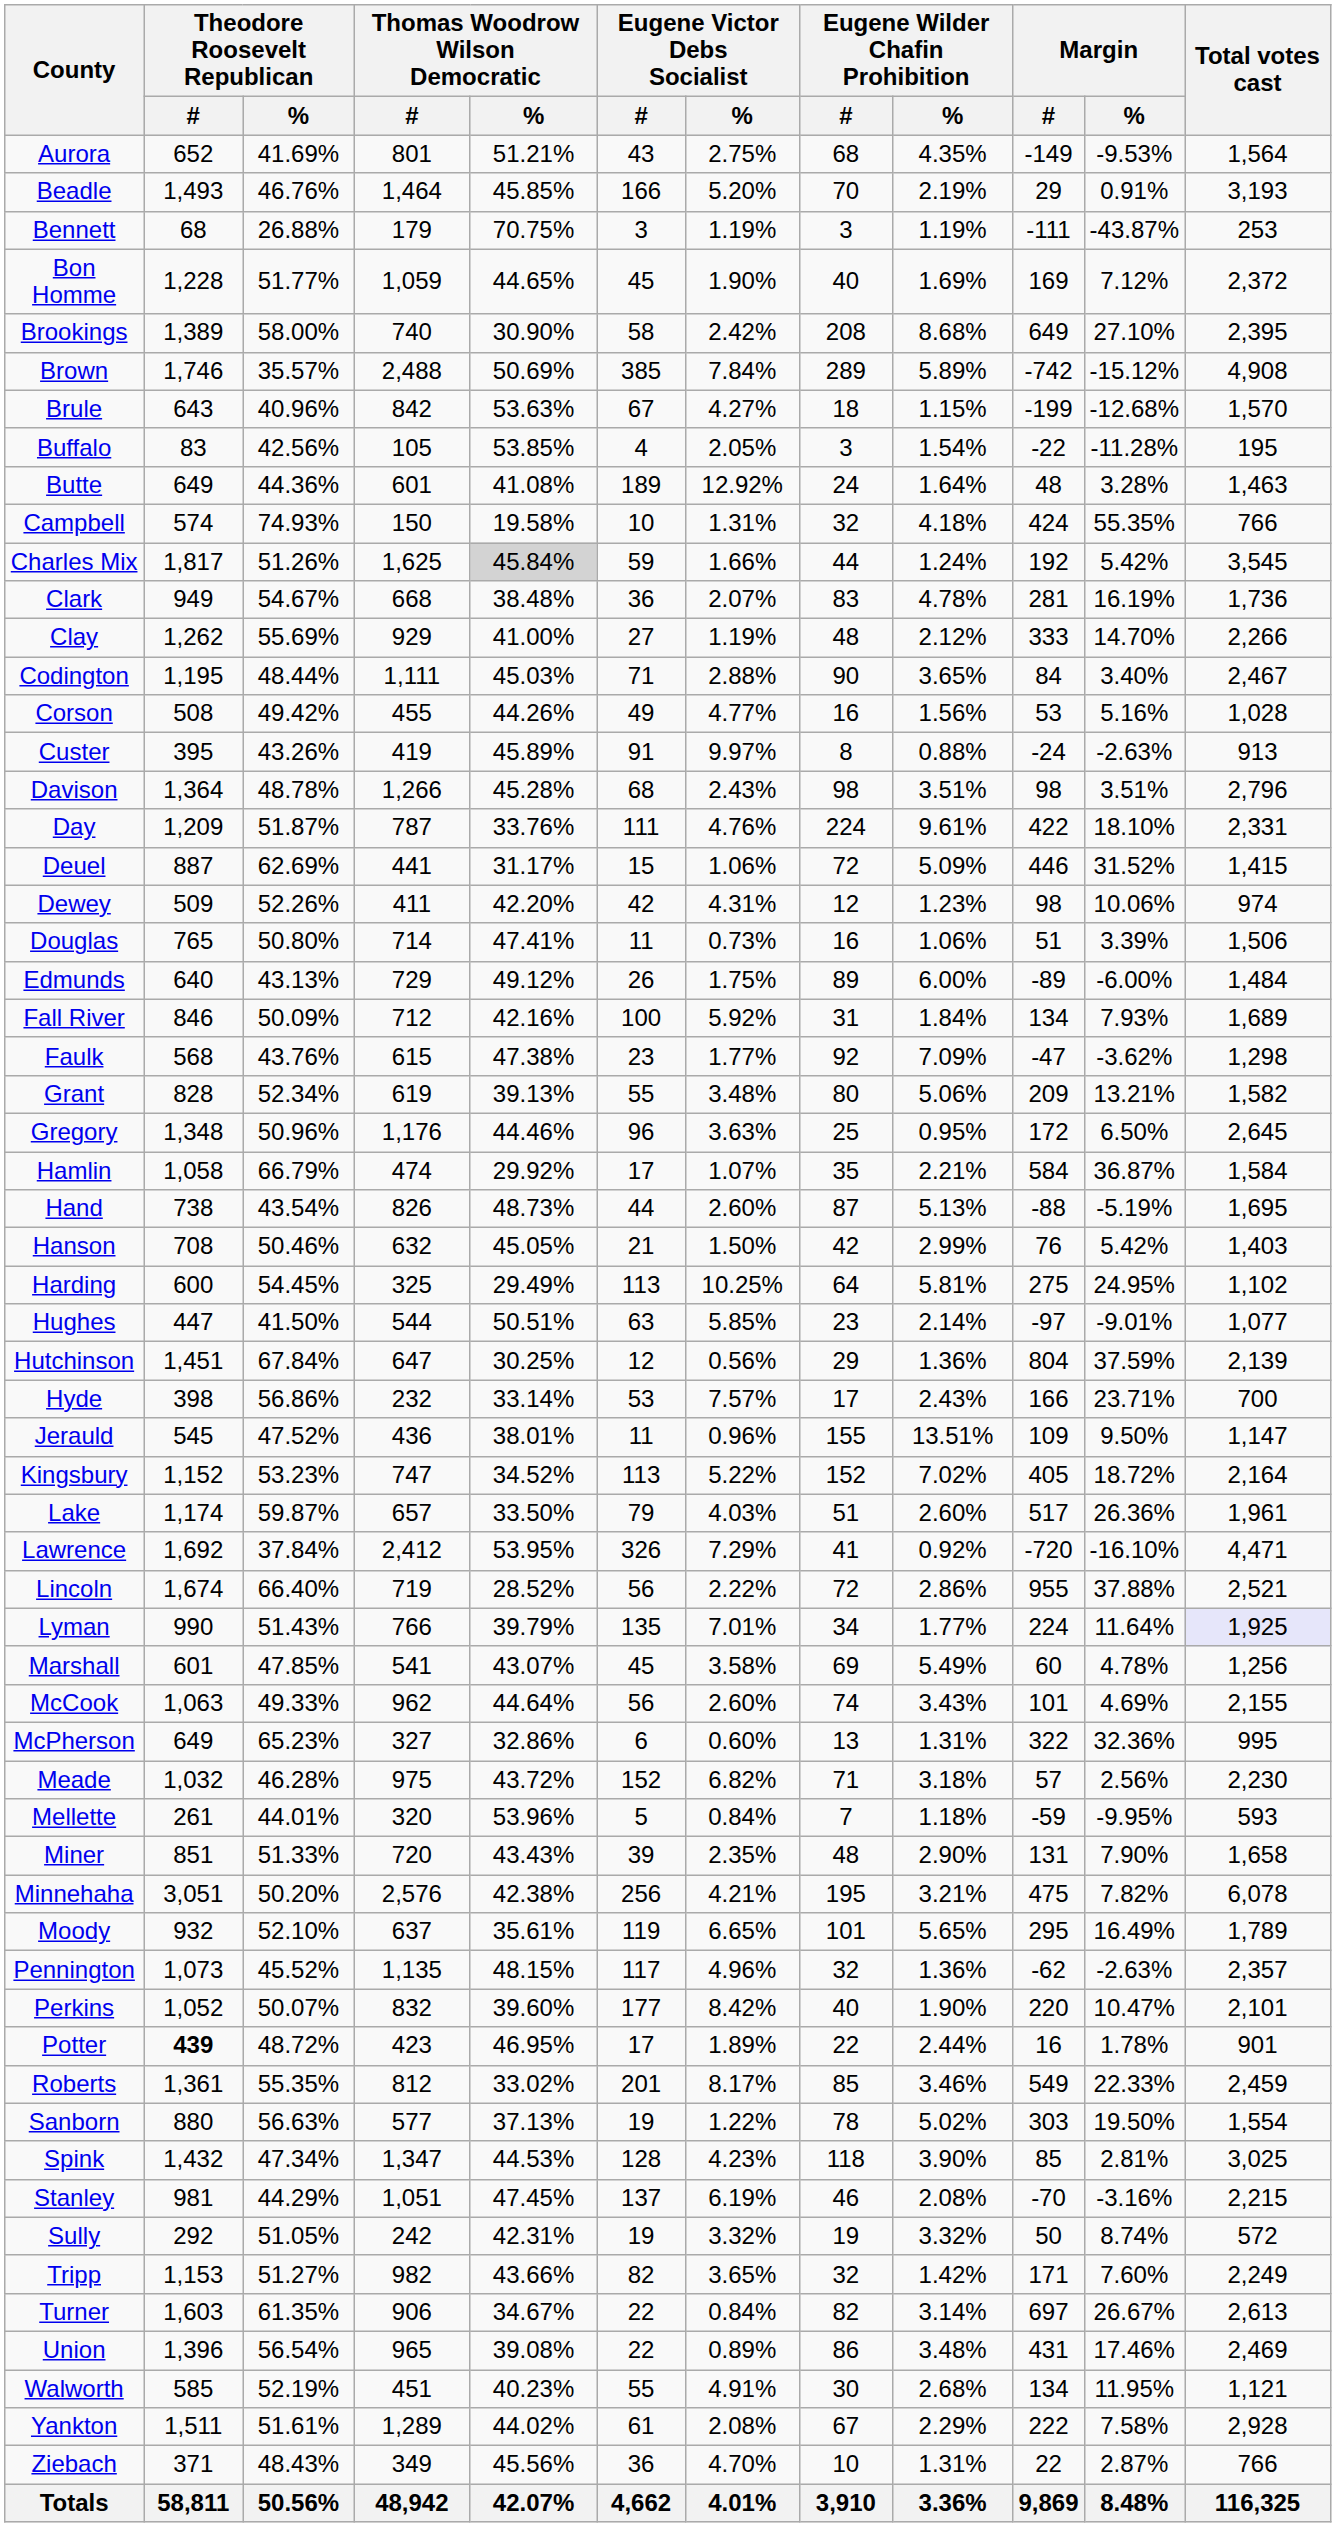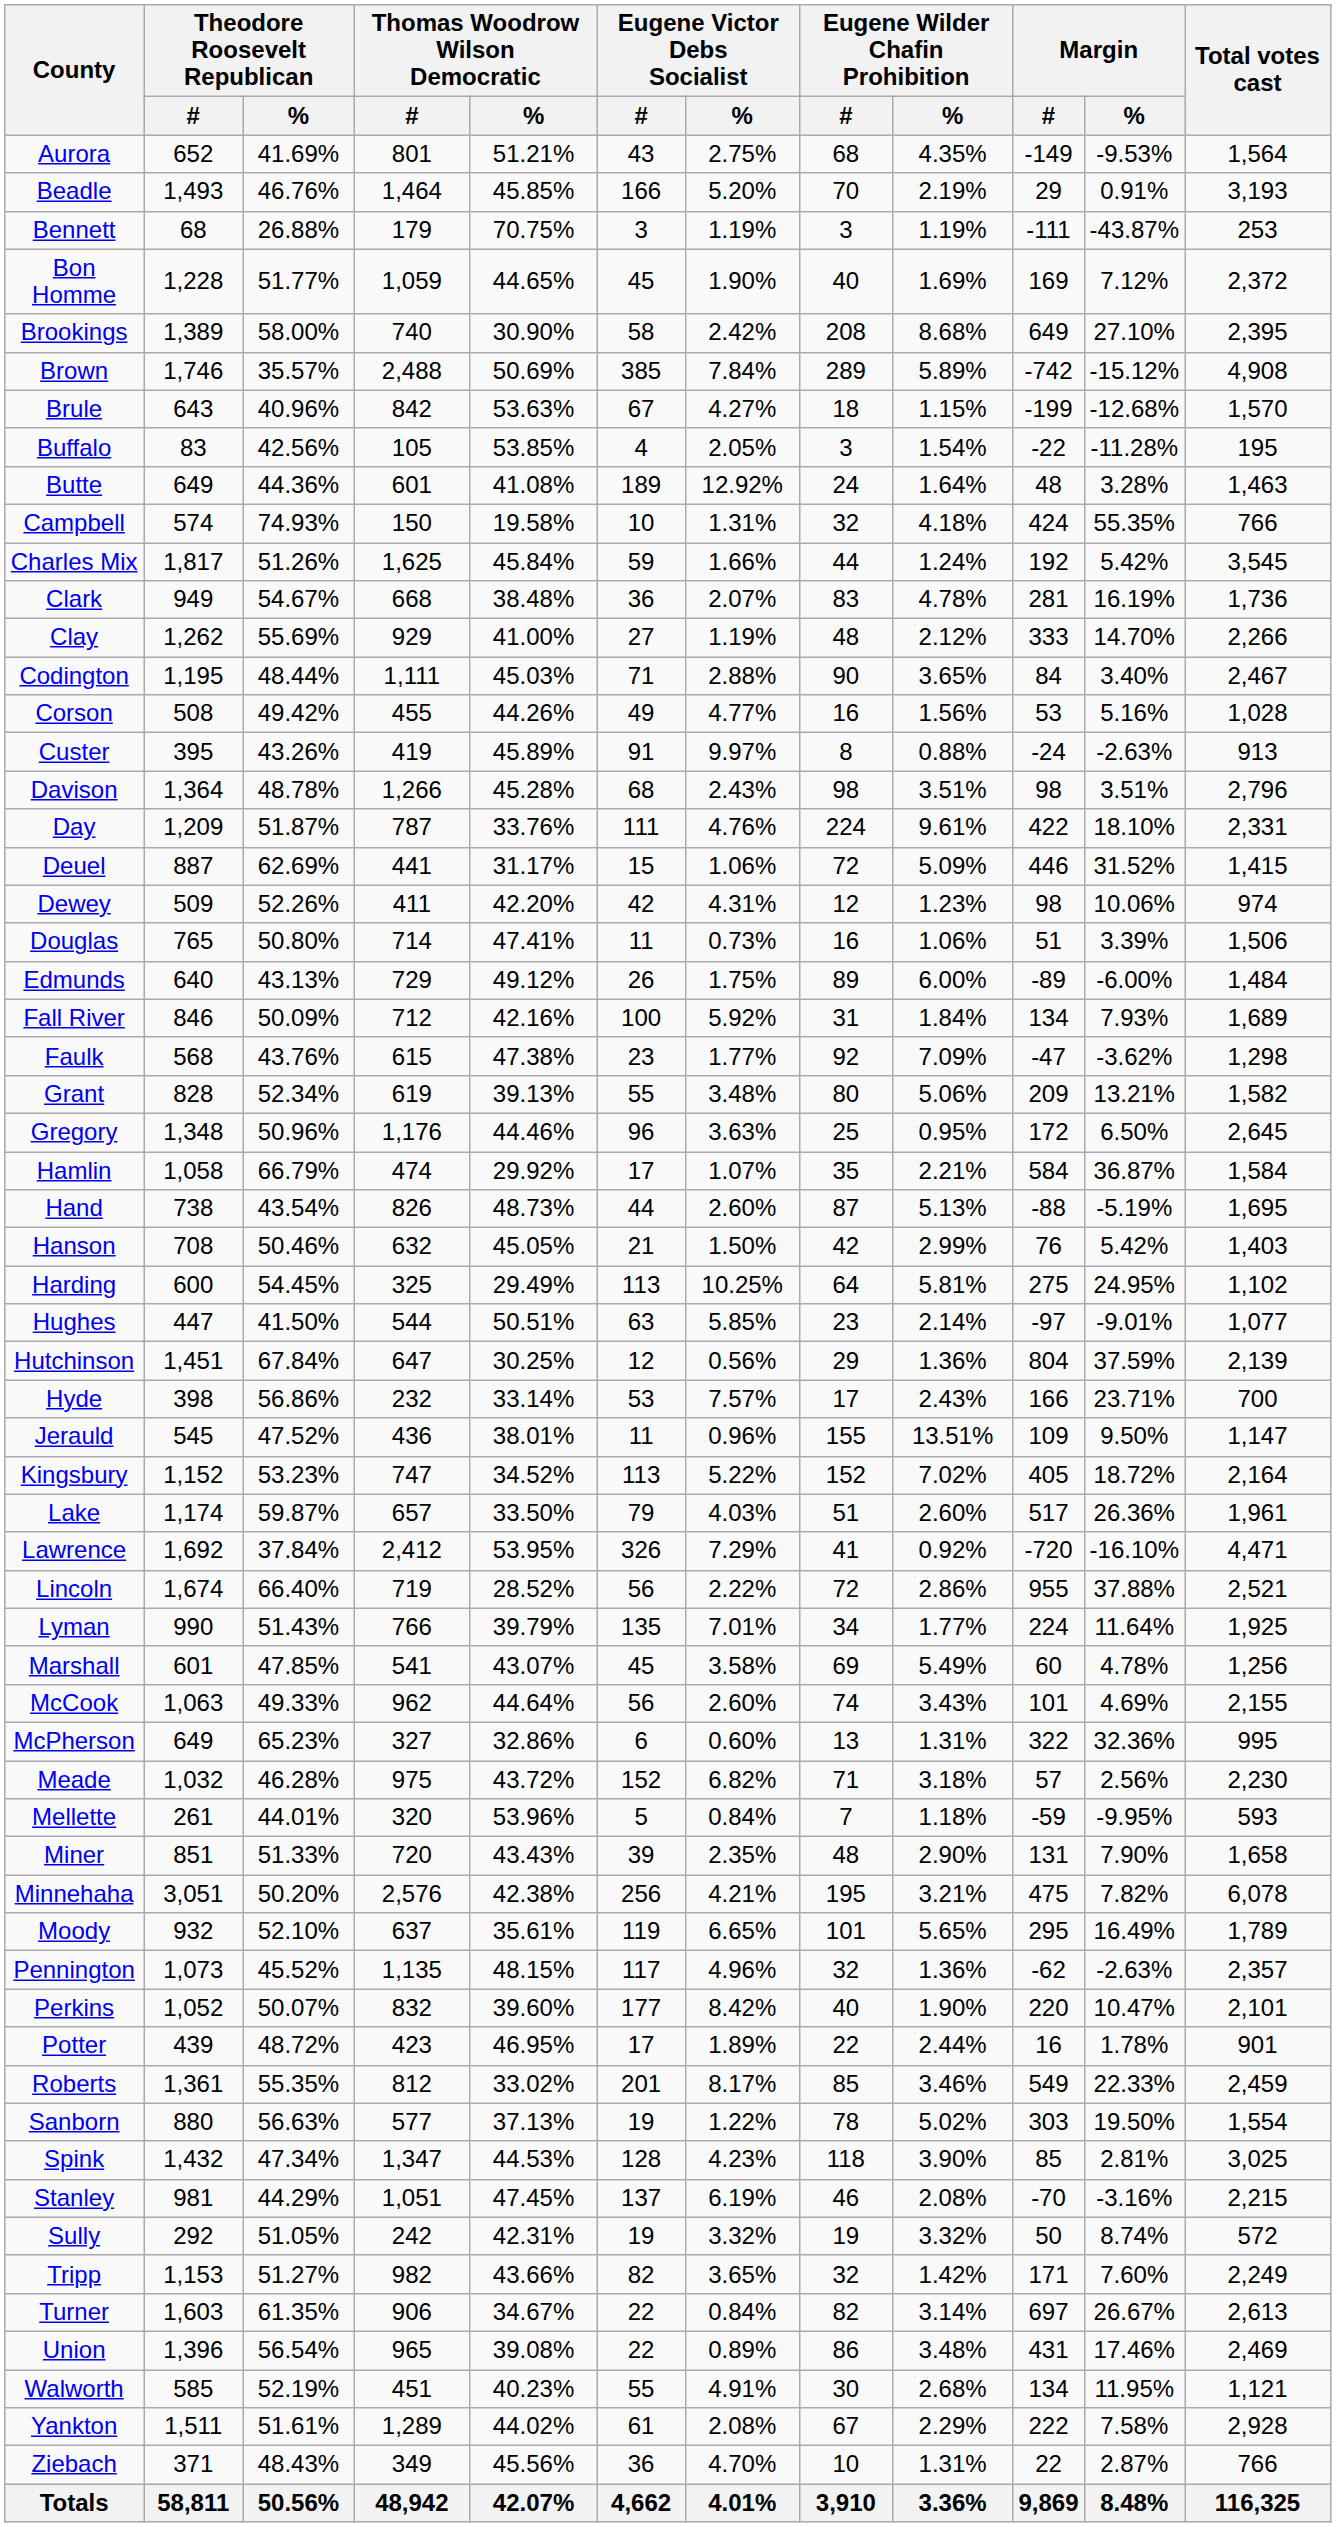Charles Mix | Thomas Woodrow Wilson Democratic / %: lightgrey background -> no background
Lyman | Total votes cast: lavender background -> no background
Potter | Theodore Roosevelt Republican / #: bold -> normal
